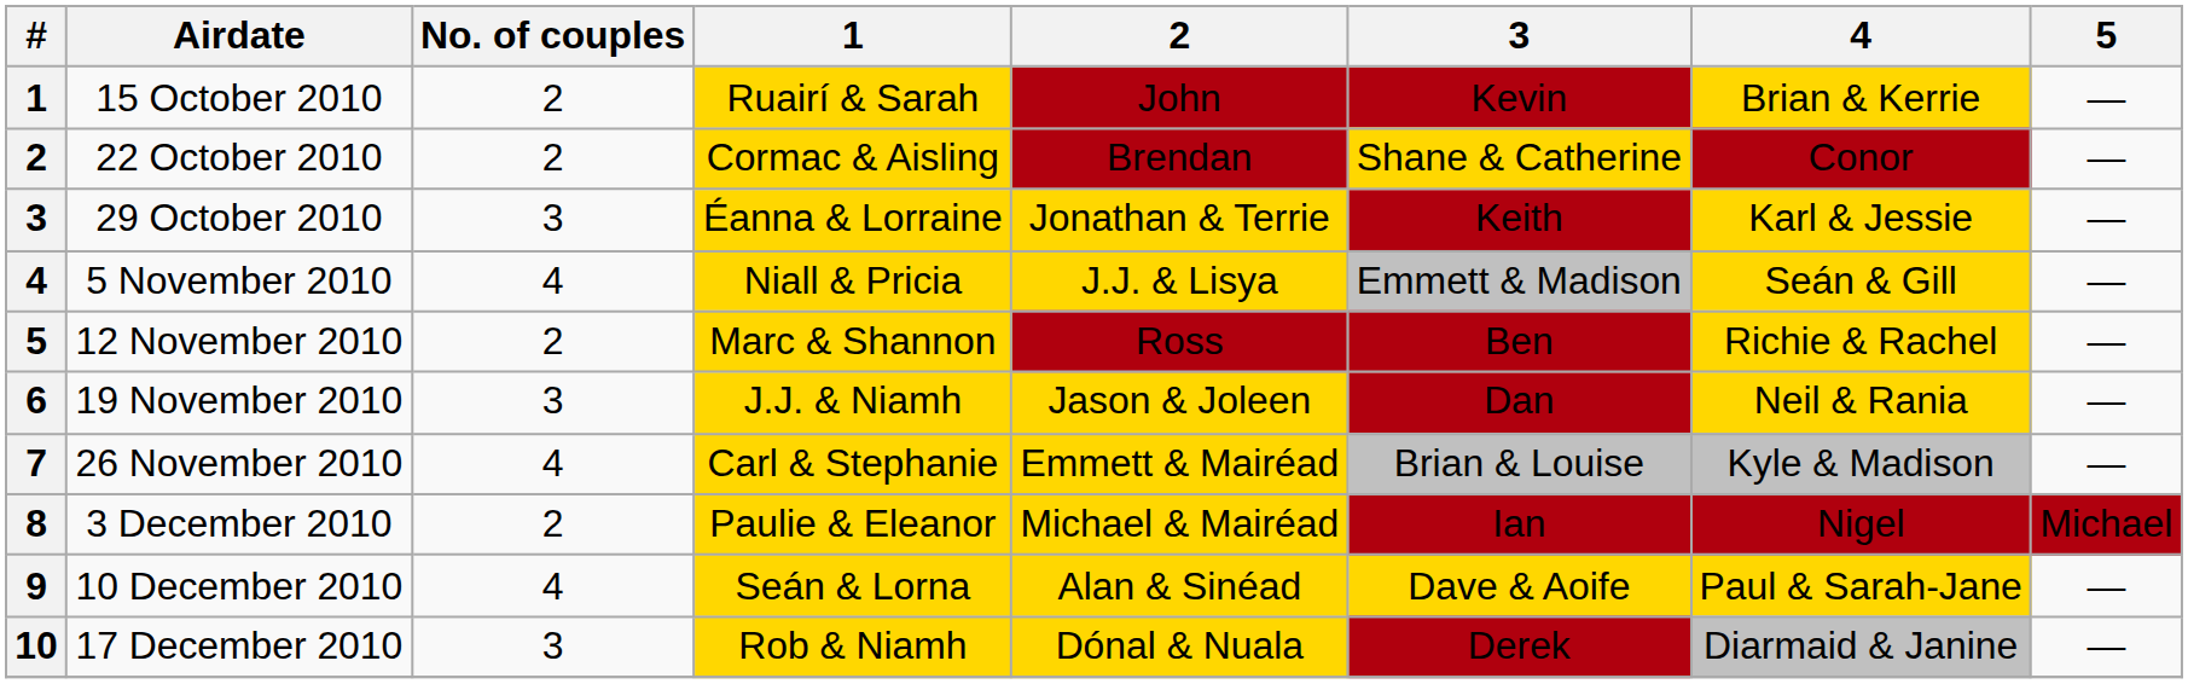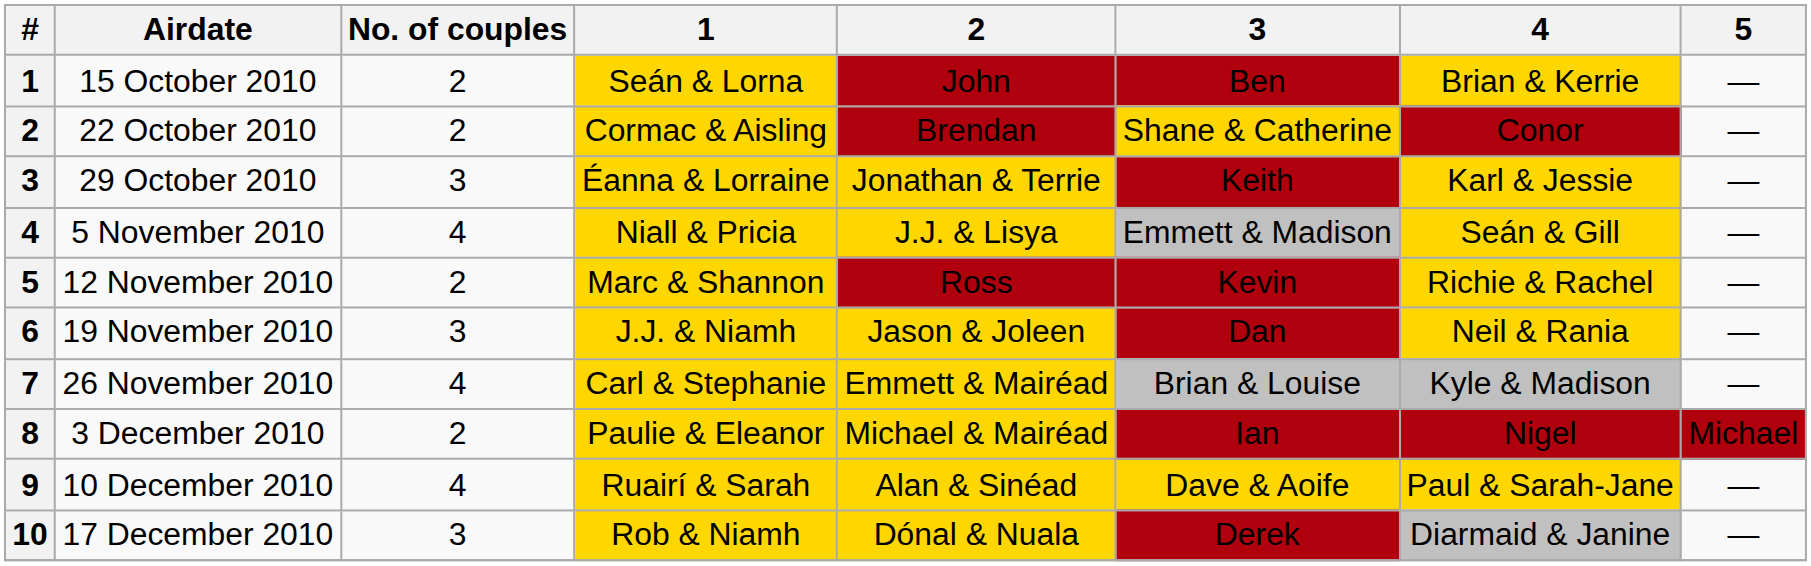15 October 2010 | 1: Ruairí & Sarah -> Seán & Lorna
15 October 2010 | 3: Kevin -> Ben
12 November 2010 | 3: Ben -> Kevin
10 December 2010 | 1: Seán & Lorna -> Ruairí & Sarah
